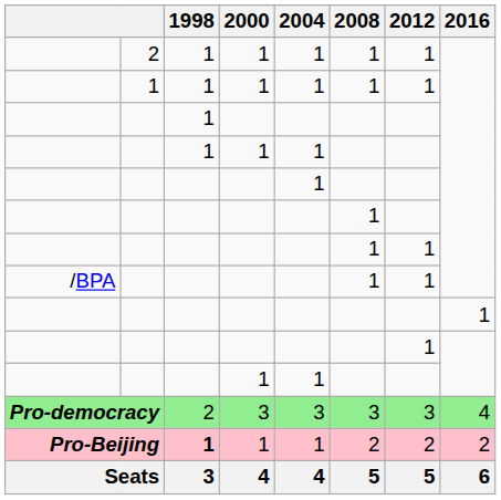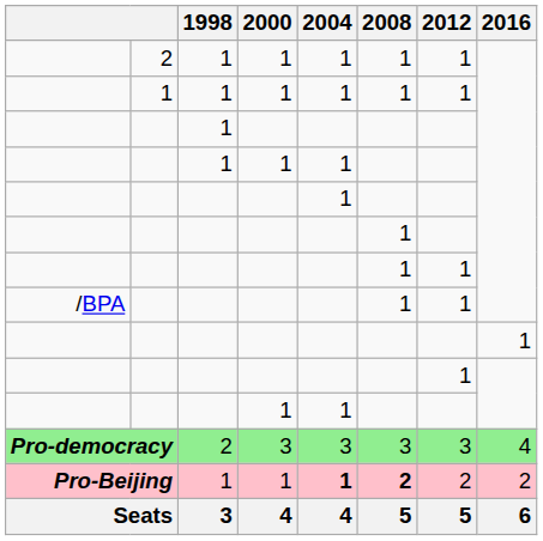Pro-Beijing | 1998: bold -> normal
Pro-Beijing | 2004: normal -> bold
Pro-Beijing | 2008: normal -> bold
